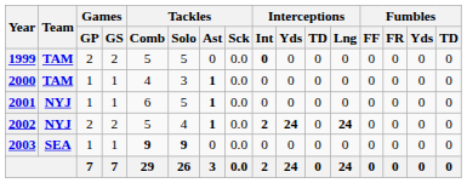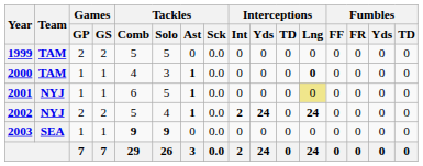1999 | Interceptions / Int: bold -> normal
2000 | Interceptions / Lng: normal -> bold
2001 | Interceptions / Lng: no background -> khaki background
